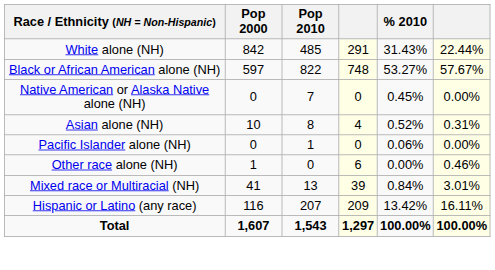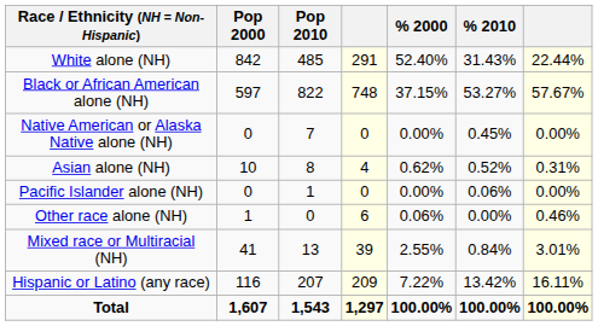+ column: % 2000 | 52.40% | 37.15% | 0.00% | 0.62% | 0.00% | 0.06% | 2.55% | 7.22% | 100.00%
